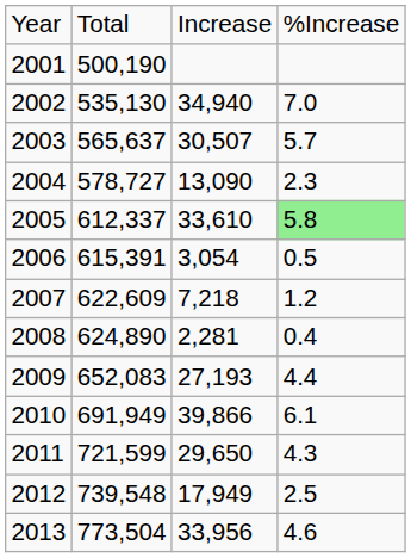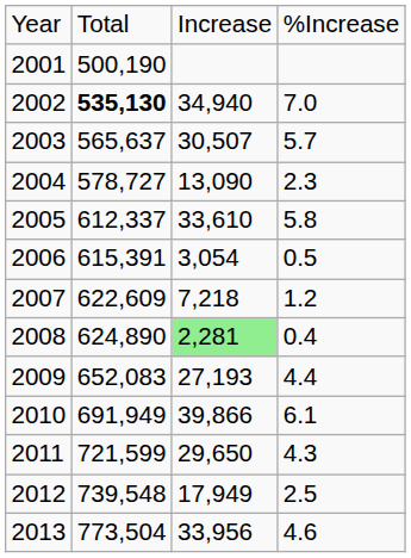2002 | column 2: normal -> bold
2005 | column 4: lightgreen background -> no background
2008 | column 3: no background -> lightgreen background
